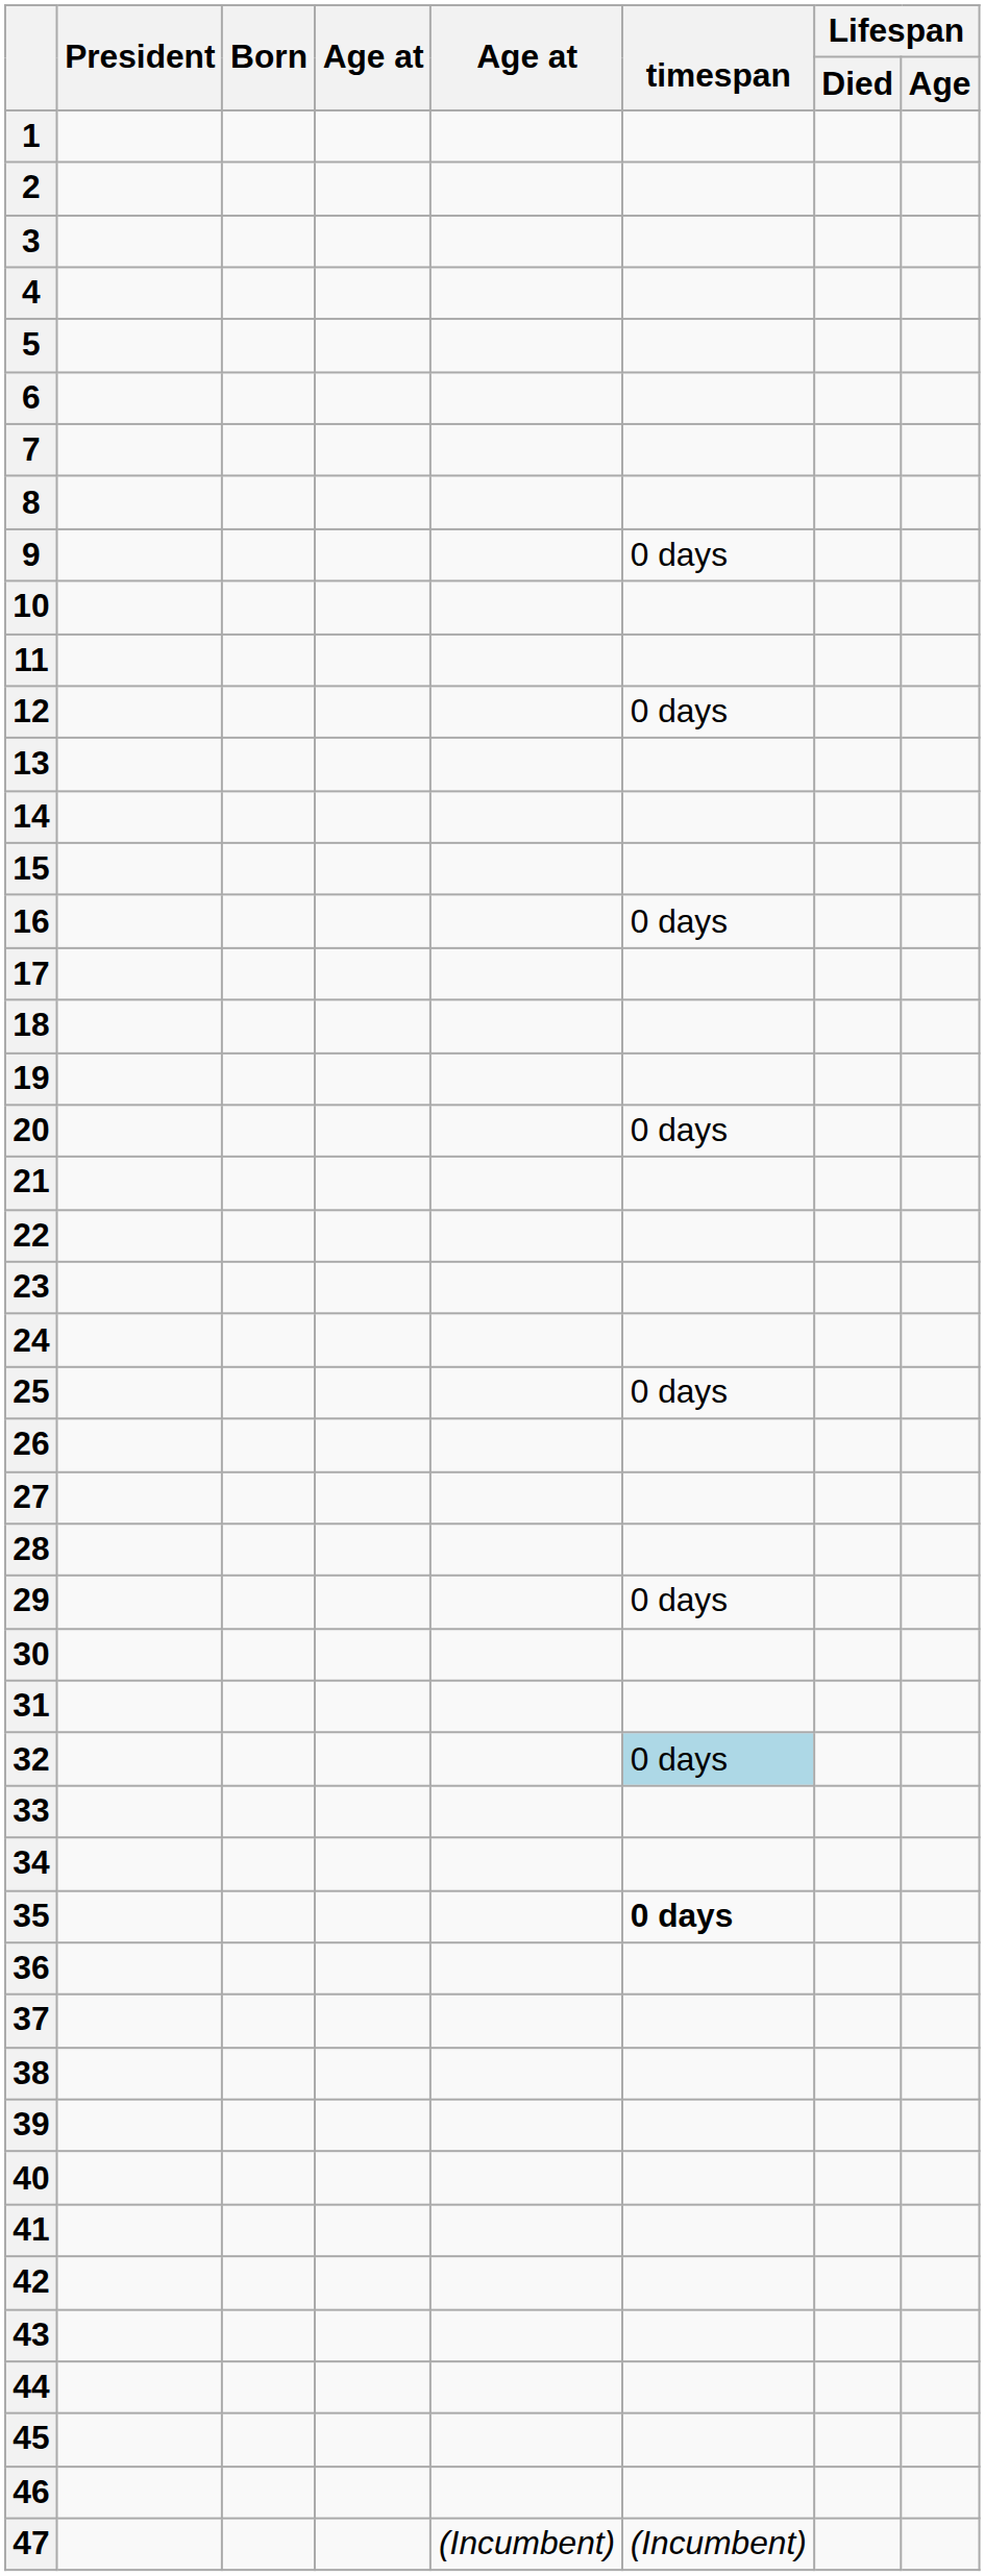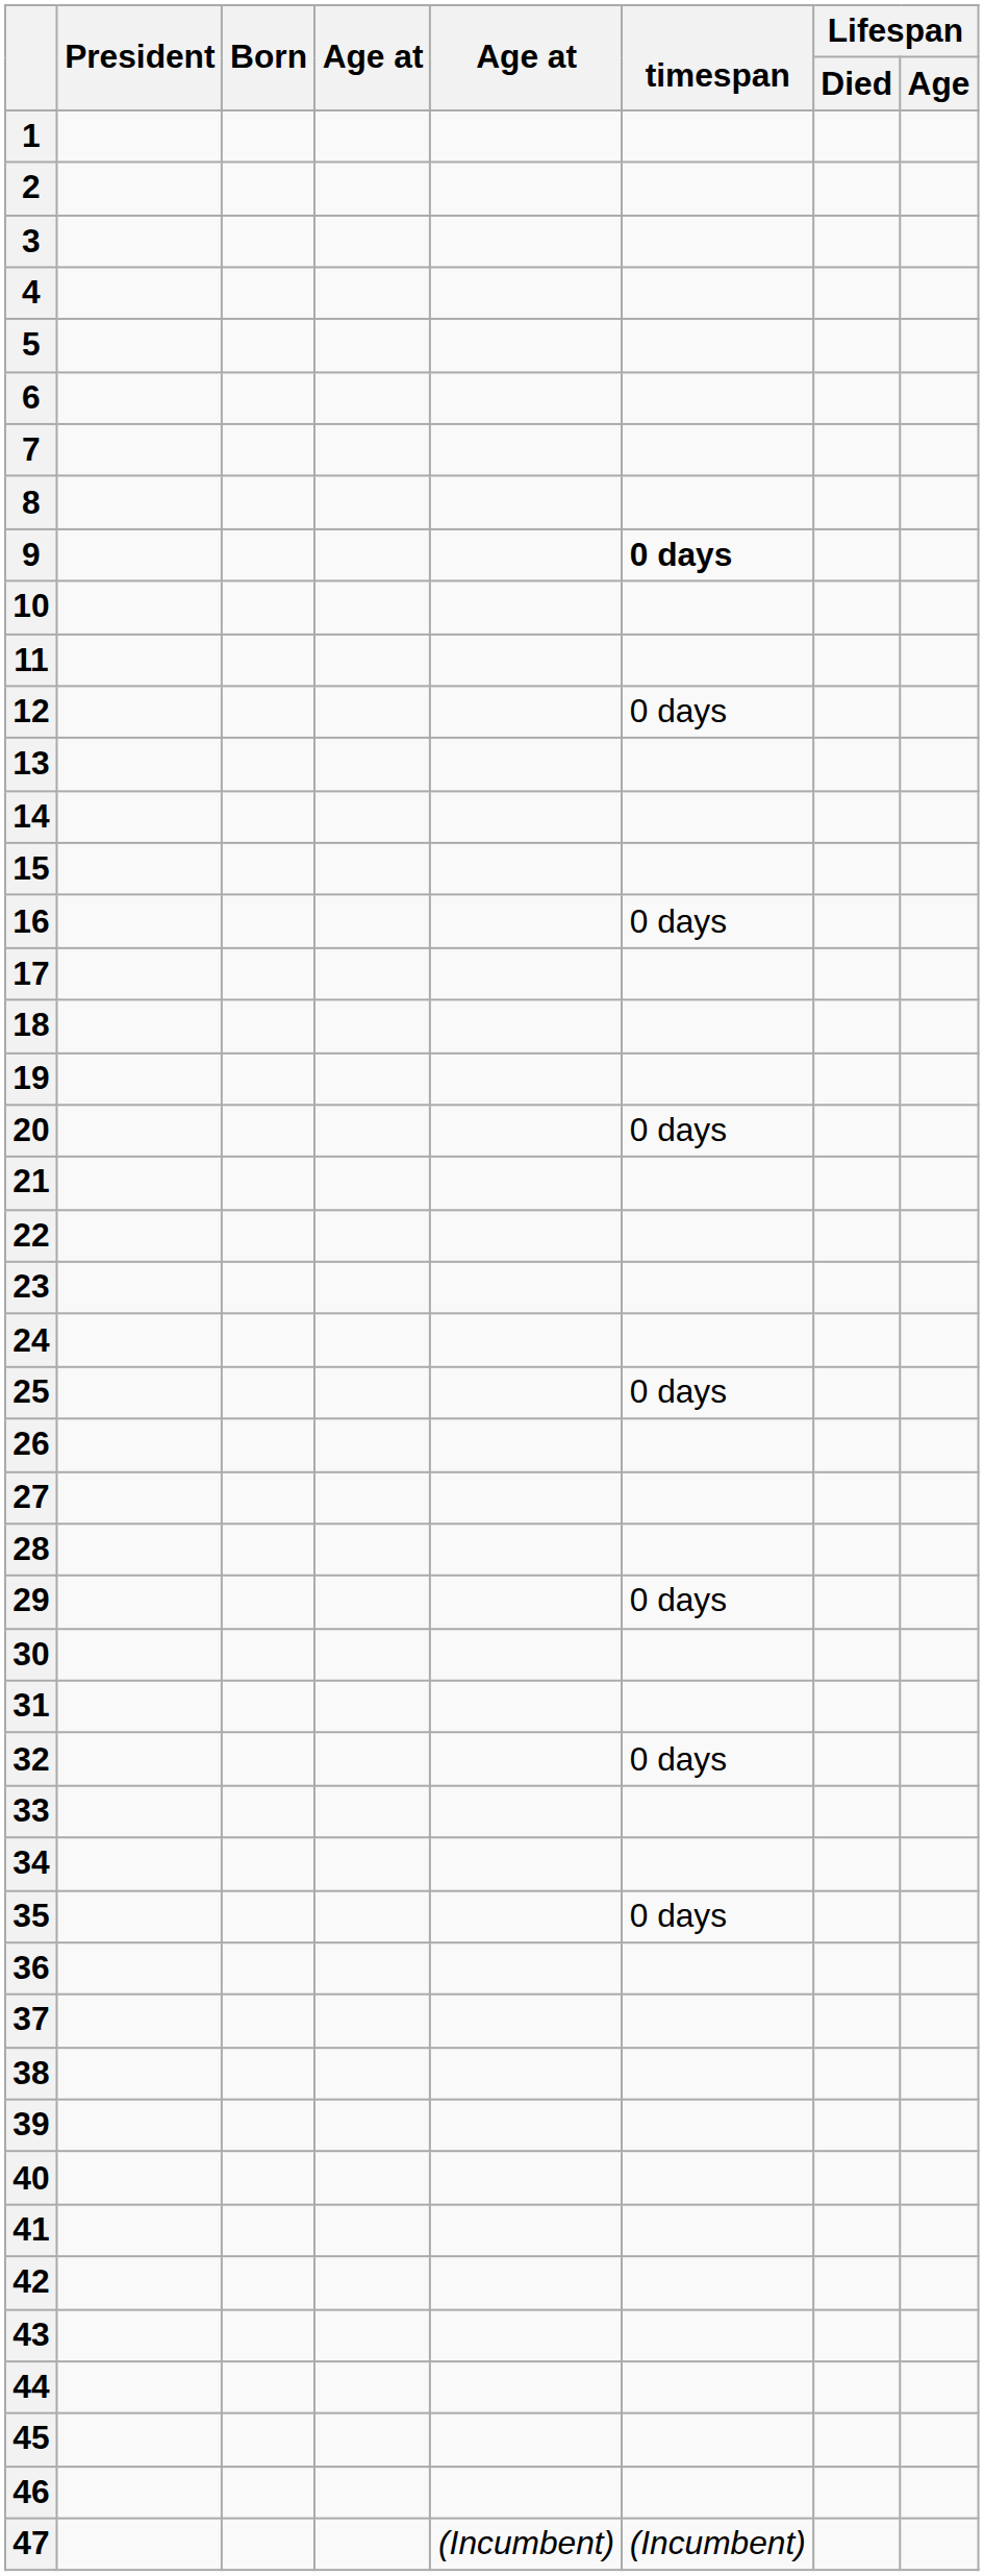9 | timespan: normal -> bold
32 | timespan: lightblue background -> no background
35 | timespan: bold -> normal
